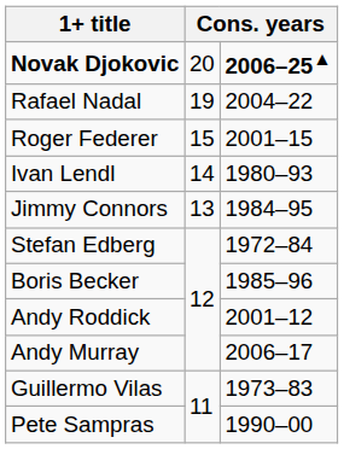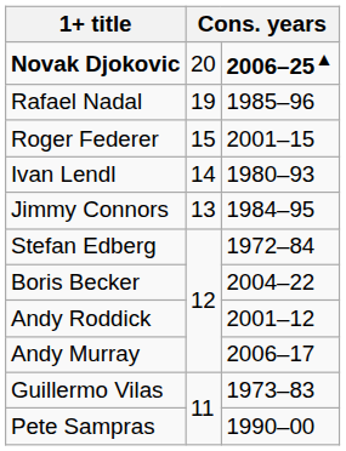Rafael Nadal | column 3: 2004–22 -> 1985–96
Boris Becker | column 3: 1985–96 -> 2004–22
